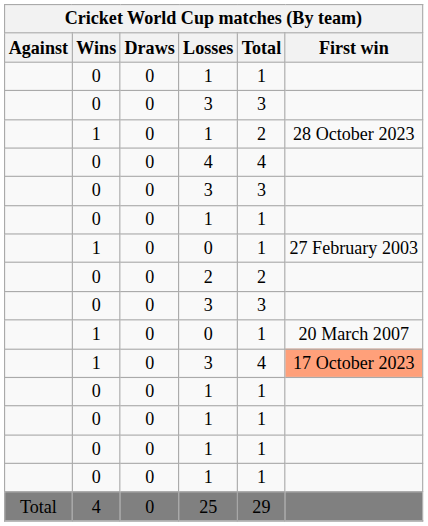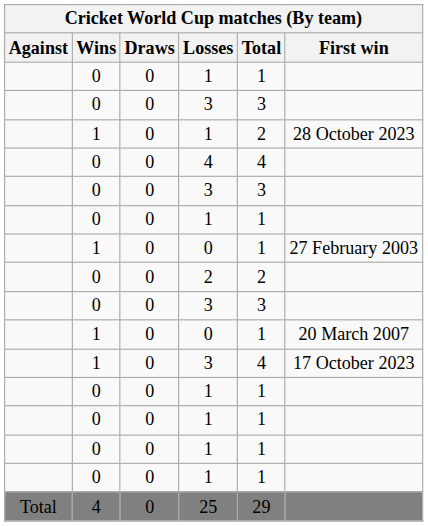1 / 3 | First win: lightsalmon background -> no background
